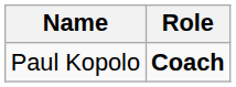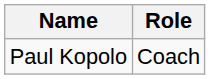Paul Kopolo | Role: bold -> normal
